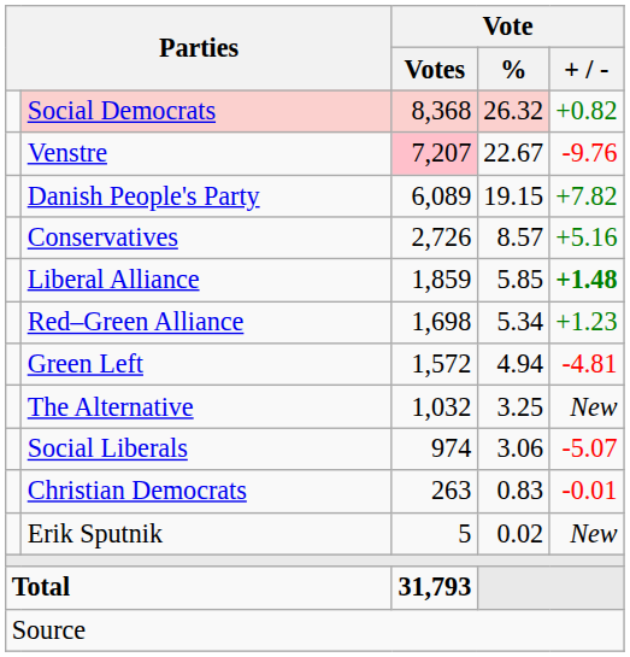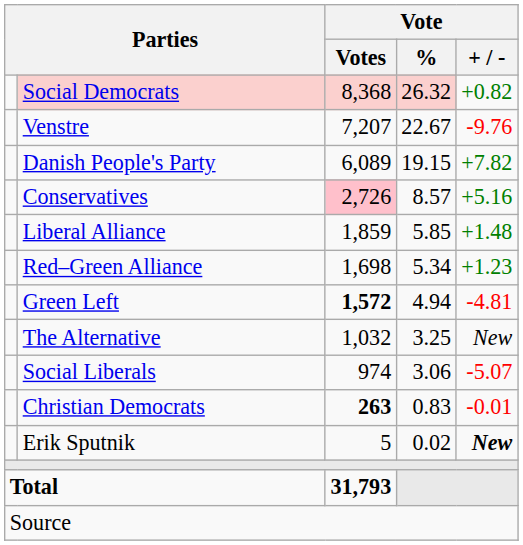Venstre | Vote / Votes: pink background -> no background
Conservatives | Vote / Votes: no background -> pink background
Liberal Alliance | Vote / + / -: bold -> normal
Green Left | Vote / Votes: normal -> bold
Christian Democrats | Vote / Votes: normal -> bold
Erik Sputnik | Vote / + / -: normal -> bold
